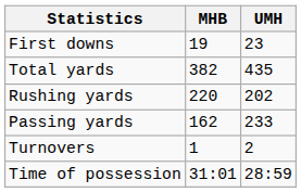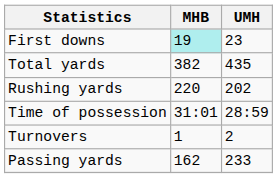First downs | MHB: no background -> paleturquoise background
rows swapped: Passing yards <-> Time of possession
